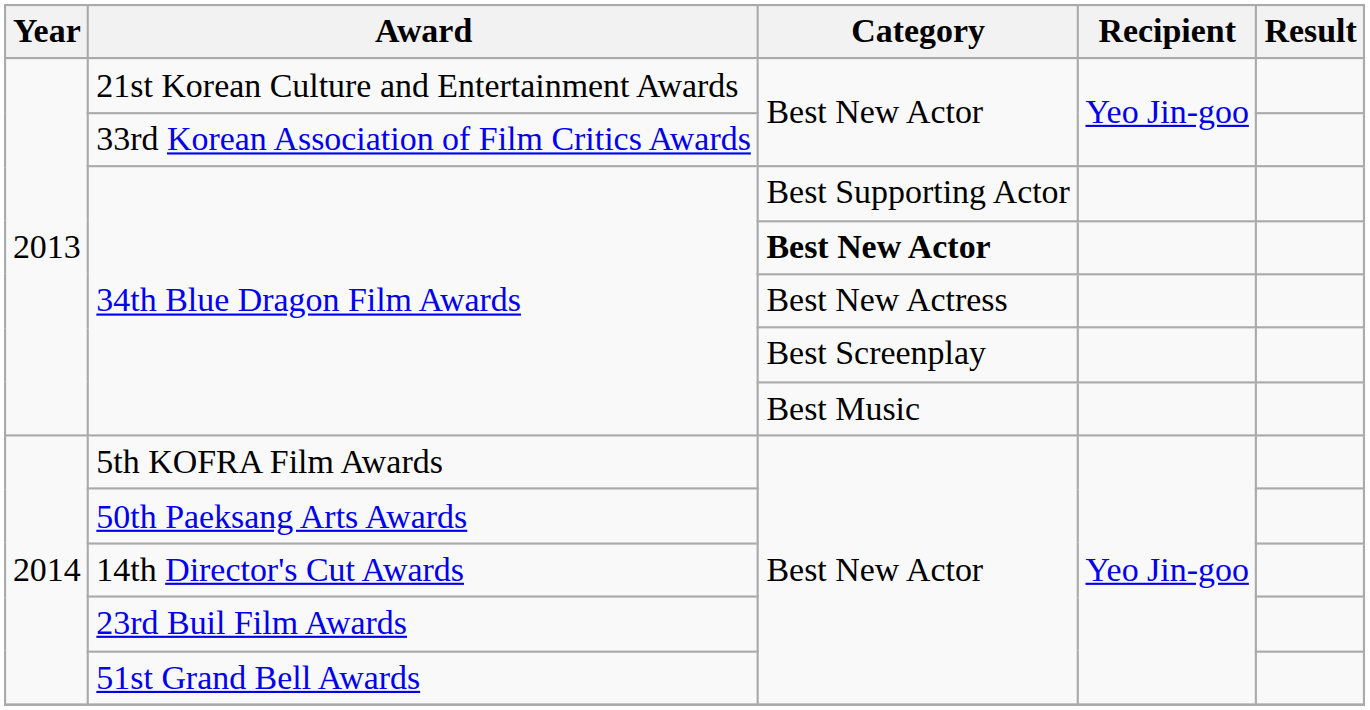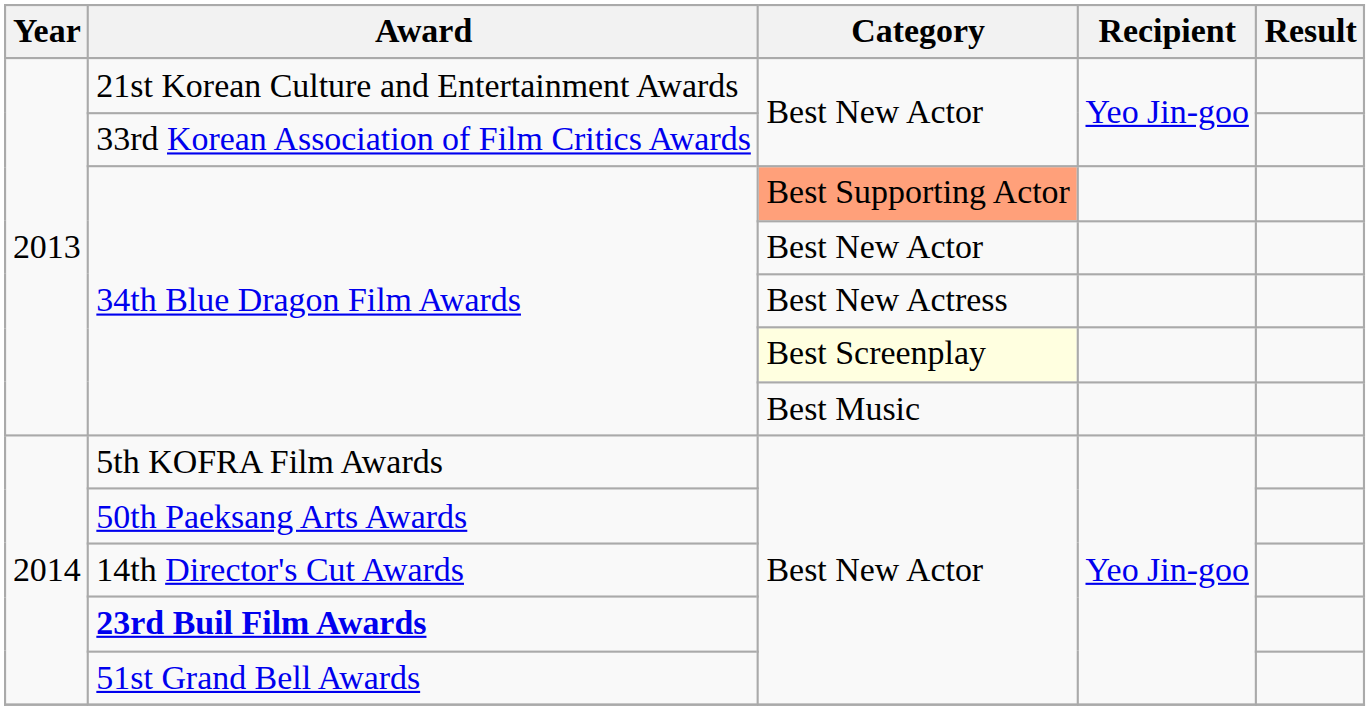34th Blue Dragon Film Awards / Best Supporting Actor | Category: no background -> lightsalmon background
34th Blue Dragon Film Awards / Best New Actor | Category: bold -> normal
34th Blue Dragon Film Awards / Best Screenplay | Category: no background -> lightyellow background
23rd Buil Film Awards | Award: normal -> bold
